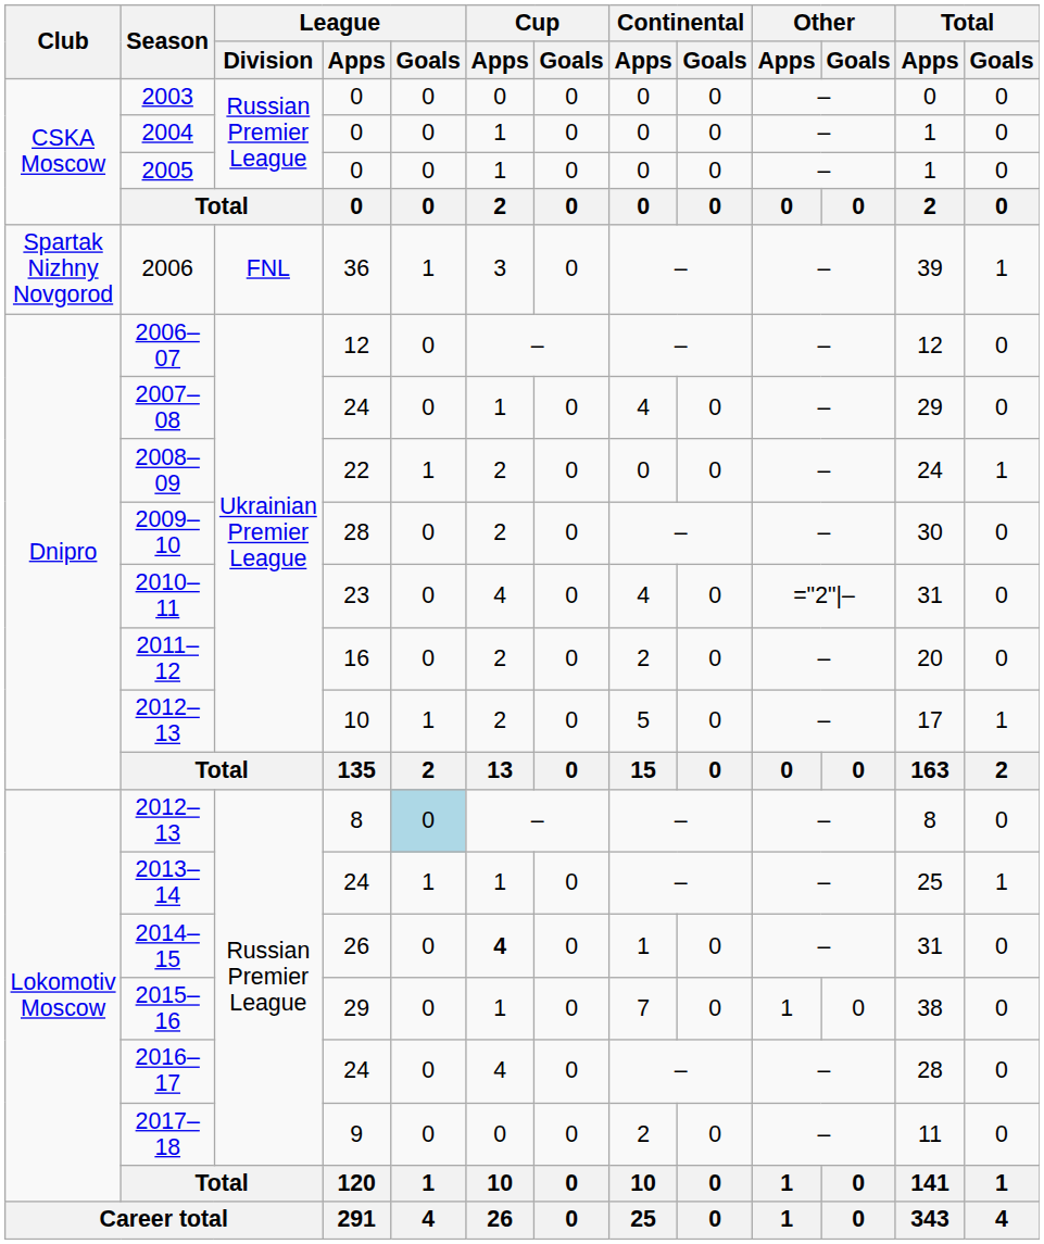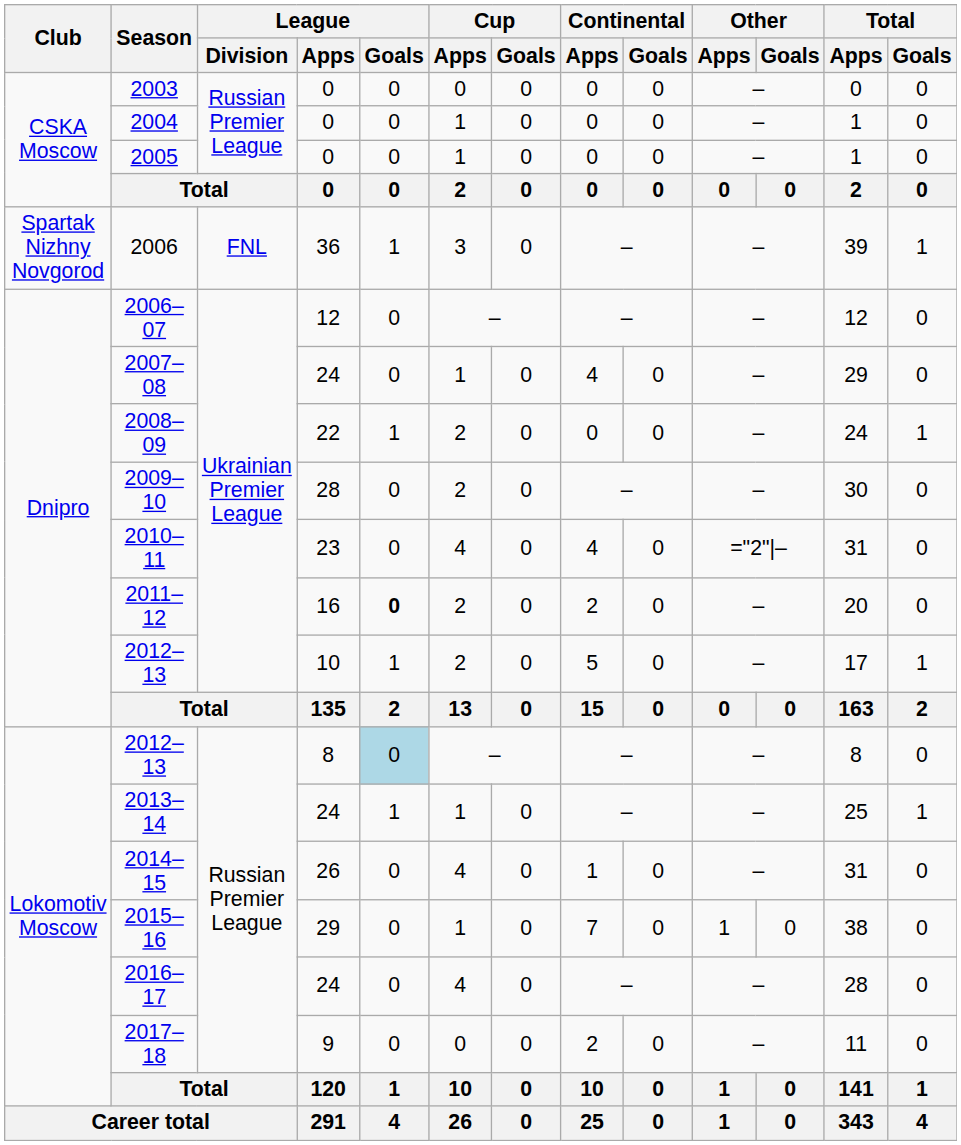2011–12 | League / Goals: normal -> bold
2014–15 | Cup / Apps: bold -> normal
